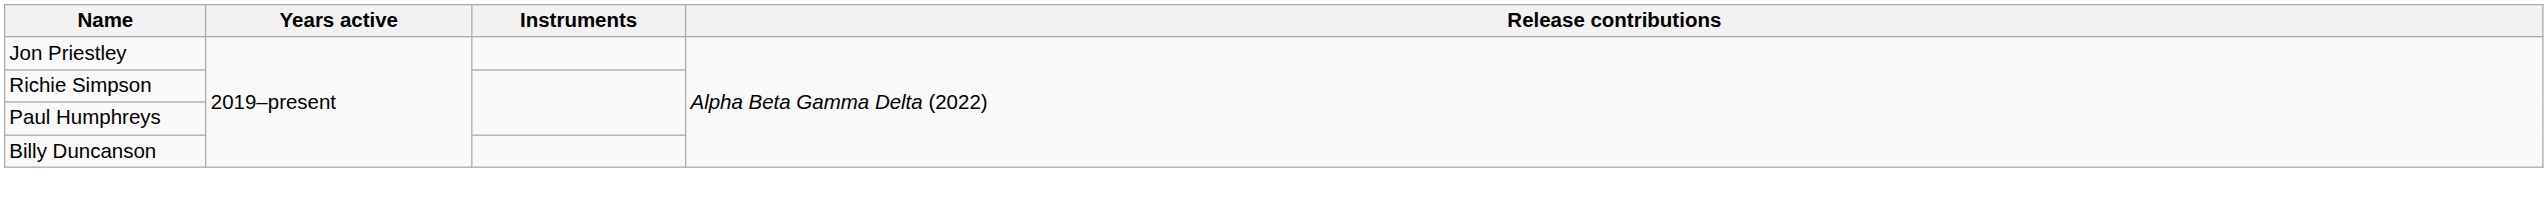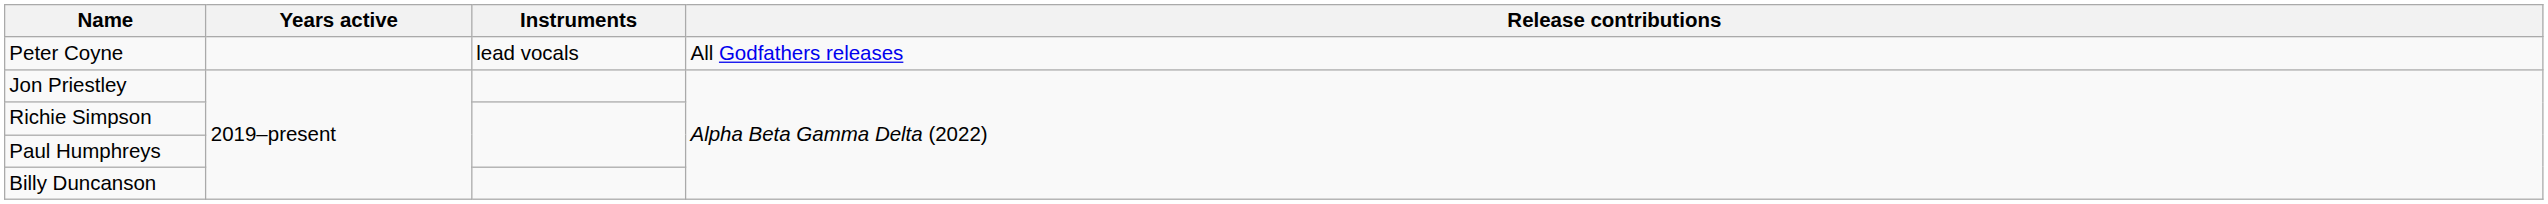+ row: Peter Coyne | lead vocals | All Godfathers releases
